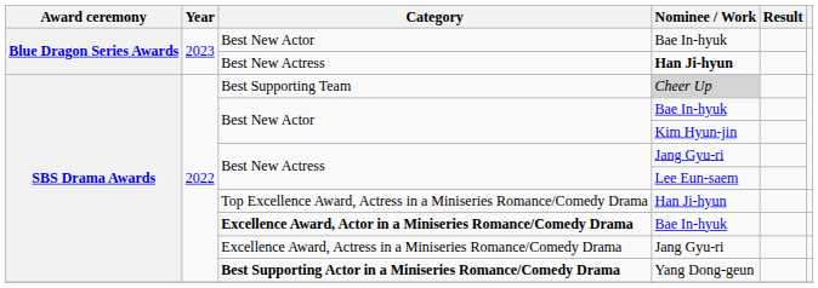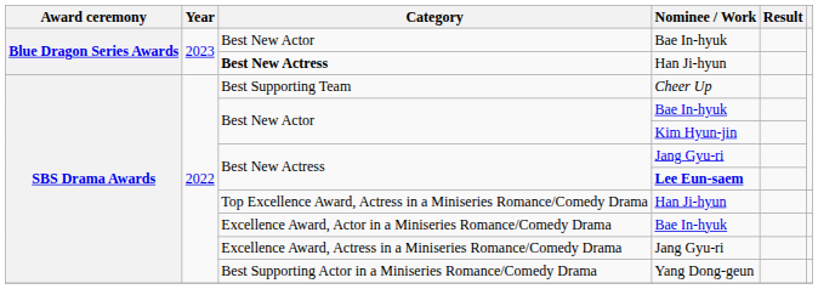Best New Actress / Han Ji-hyun | Category: normal -> bold
Best New Actress / Han Ji-hyun | Nominee / Work: bold -> normal
Best Supporting Team | Nominee / Work: lightgrey background -> no background
Best New Actress / Lee Eun-saem | Nominee / Work: normal -> bold
Excellence Award, Actor in a Miniseries Romance/Comedy Drama | Category: bold -> normal
Best Supporting Actor in a Miniseries Romance/Comedy Drama | Category: bold -> normal
